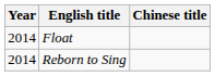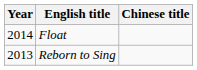Reborn to Sing | Year: 2014 -> 2013
